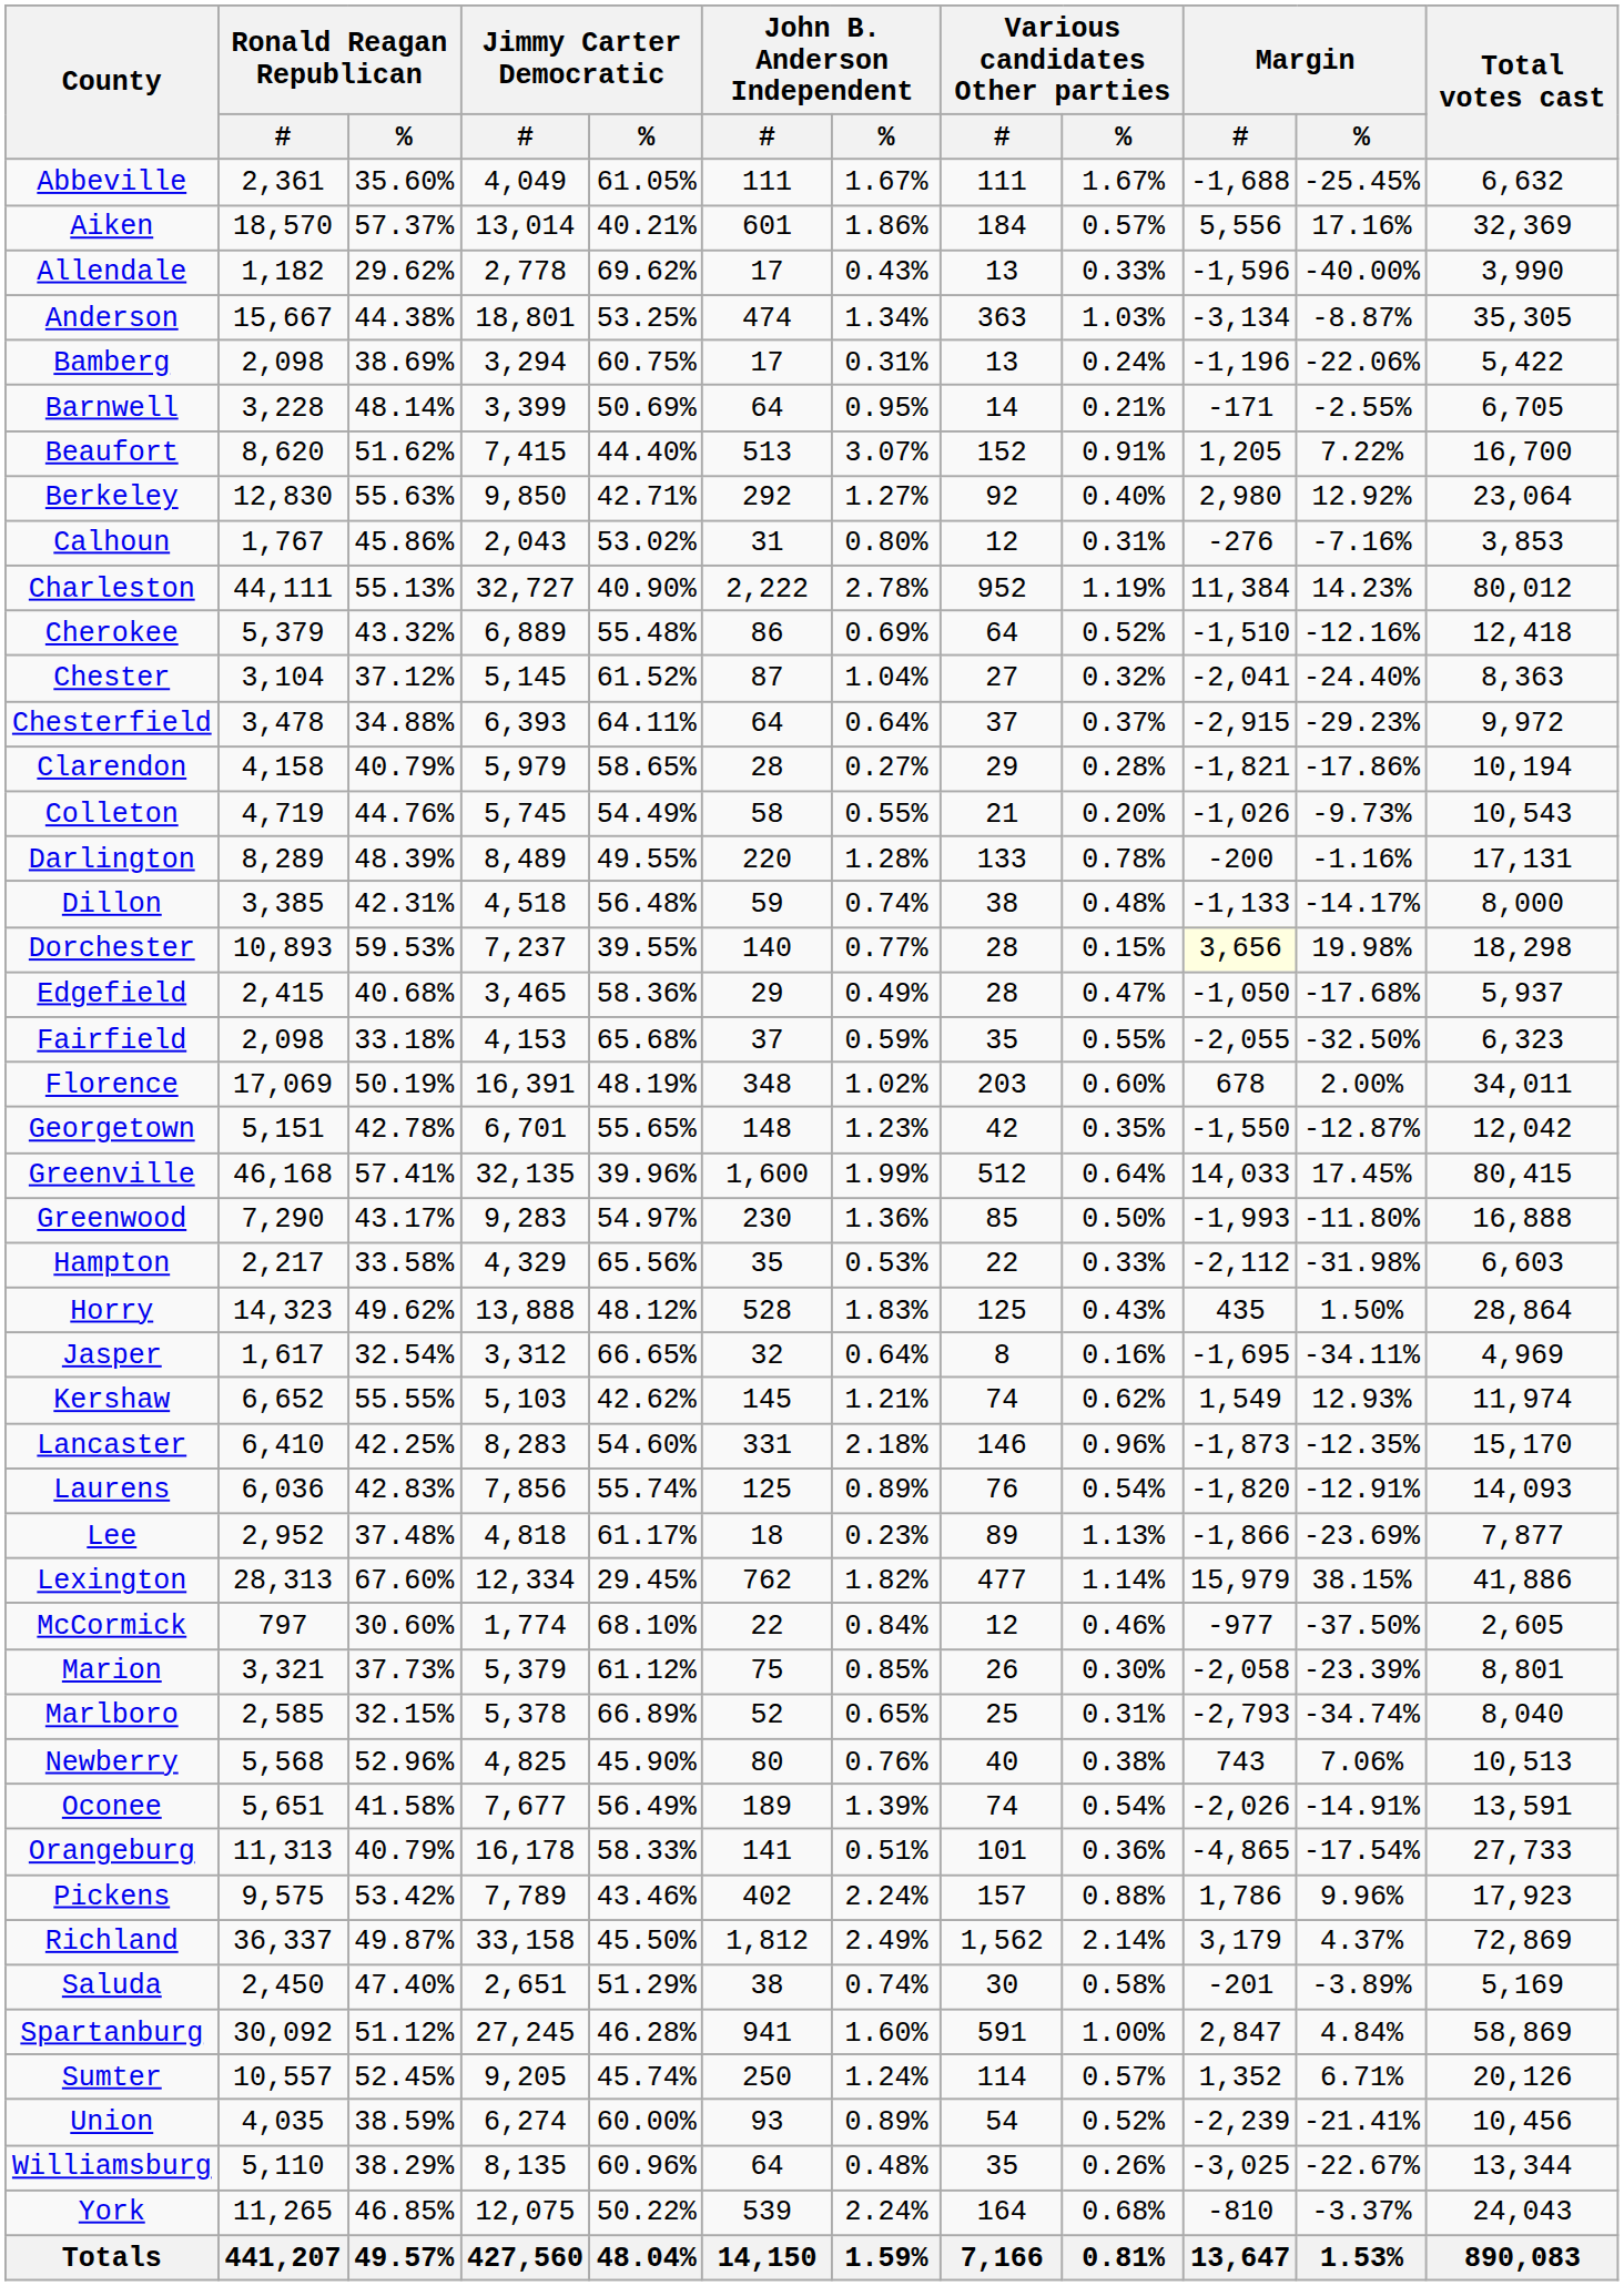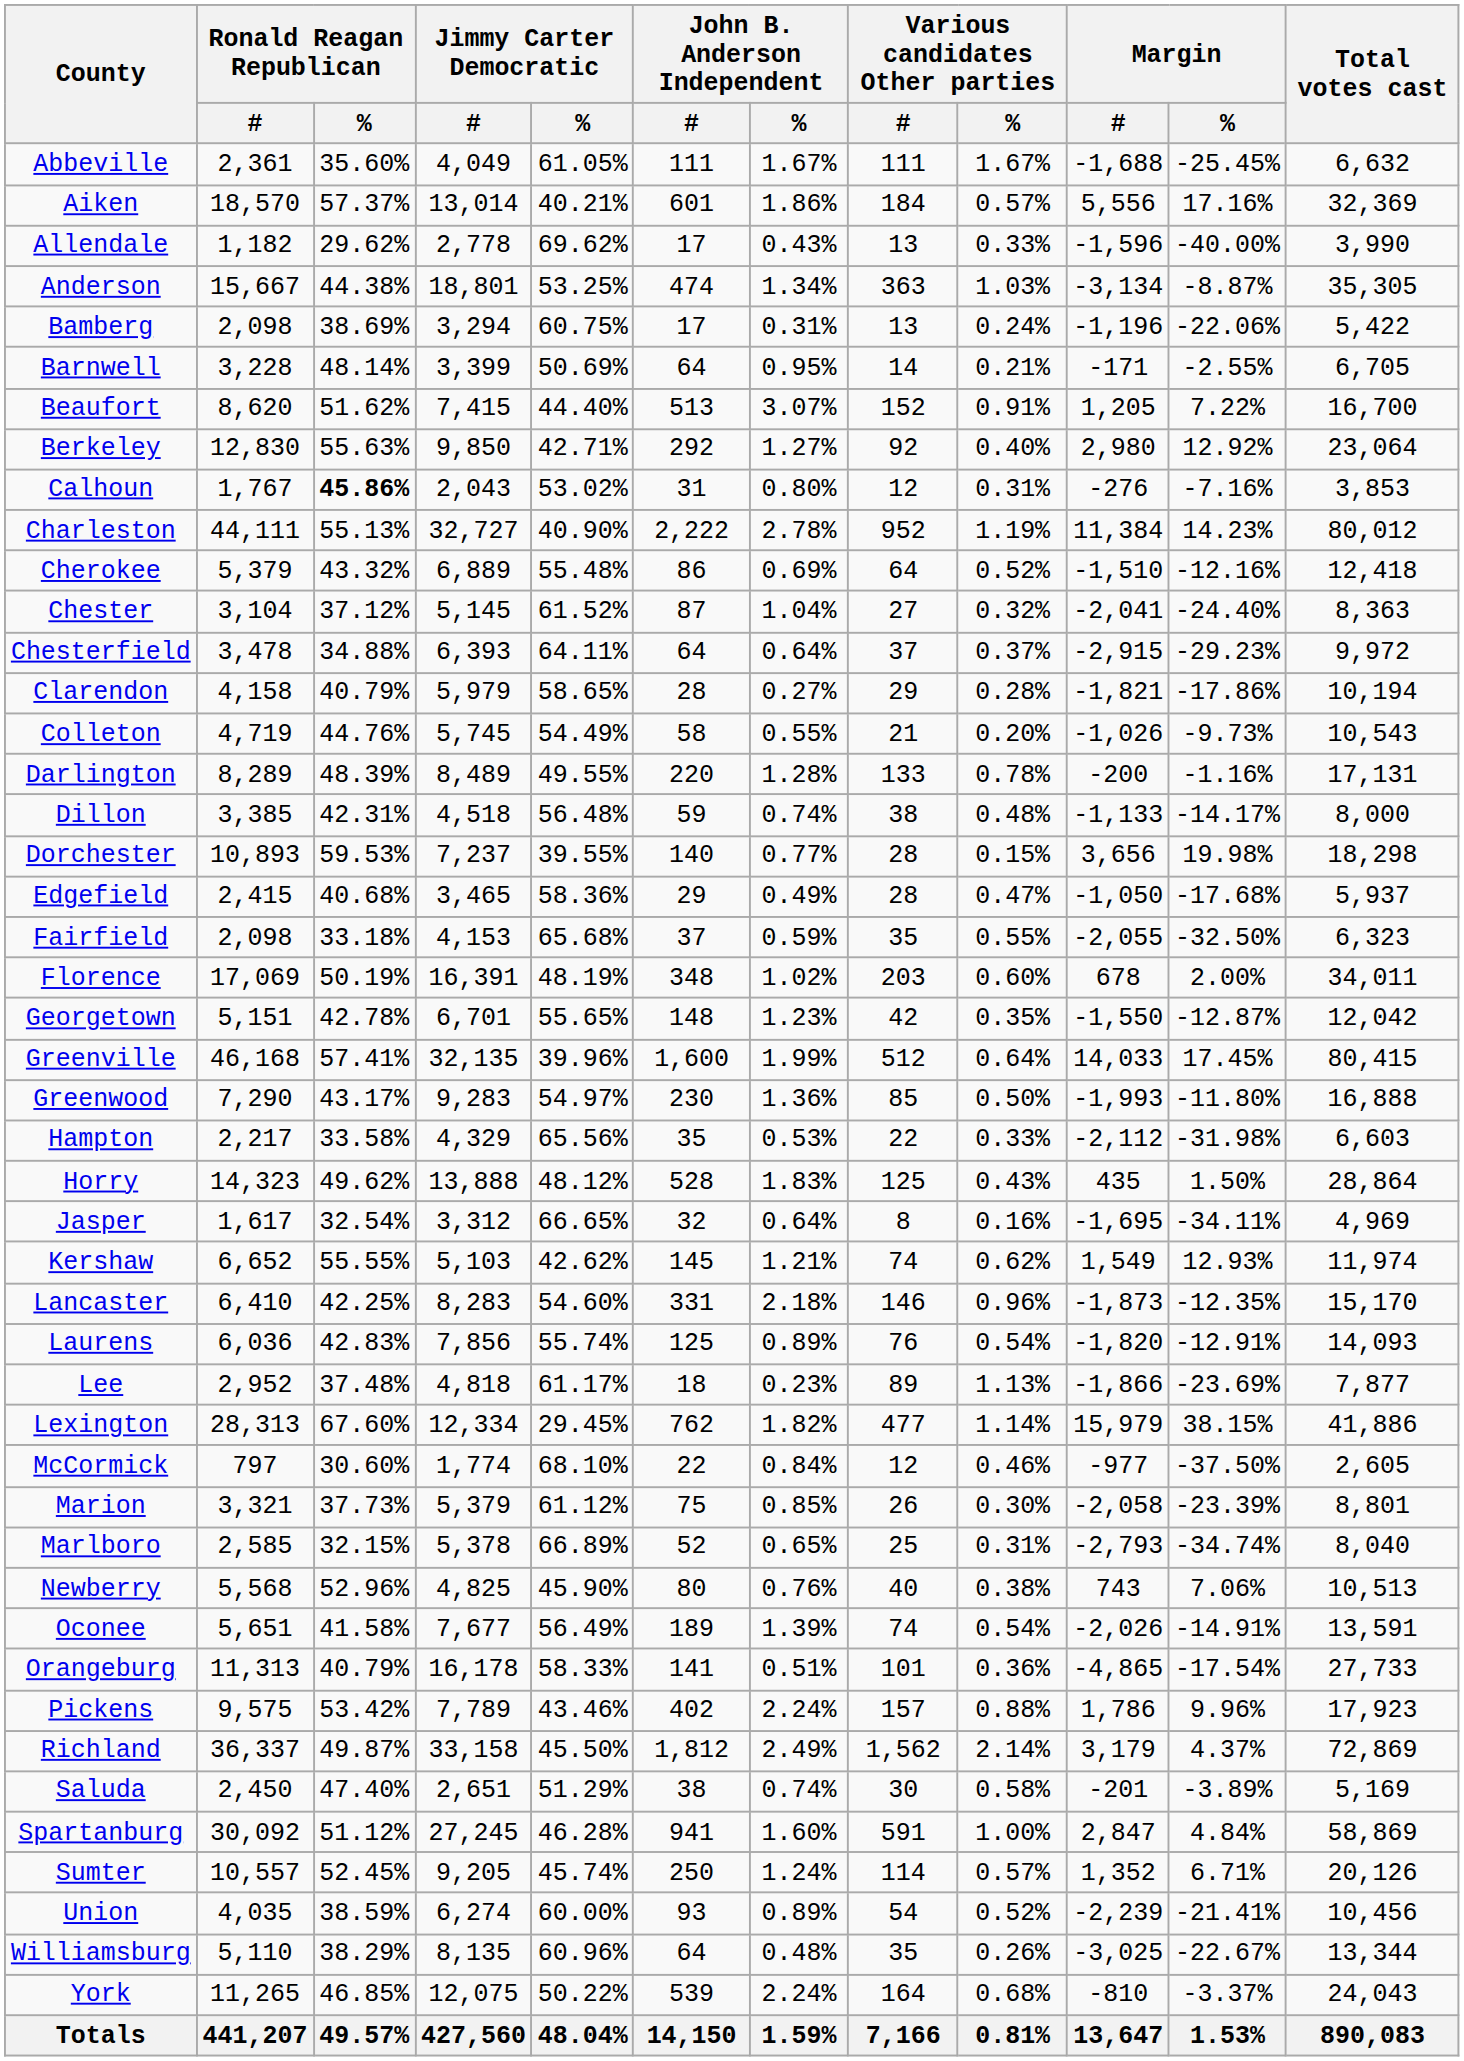Calhoun | Ronald Reagan Republican / %: normal -> bold
Dorchester | Margin / #: lightyellow background -> no background
